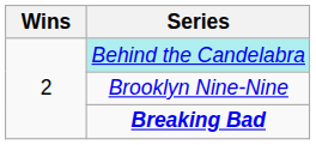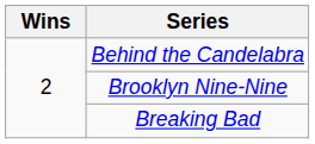Behind the Candelabra | Series: paleturquoise background -> no background
Breaking Bad | Series: bold -> normal
